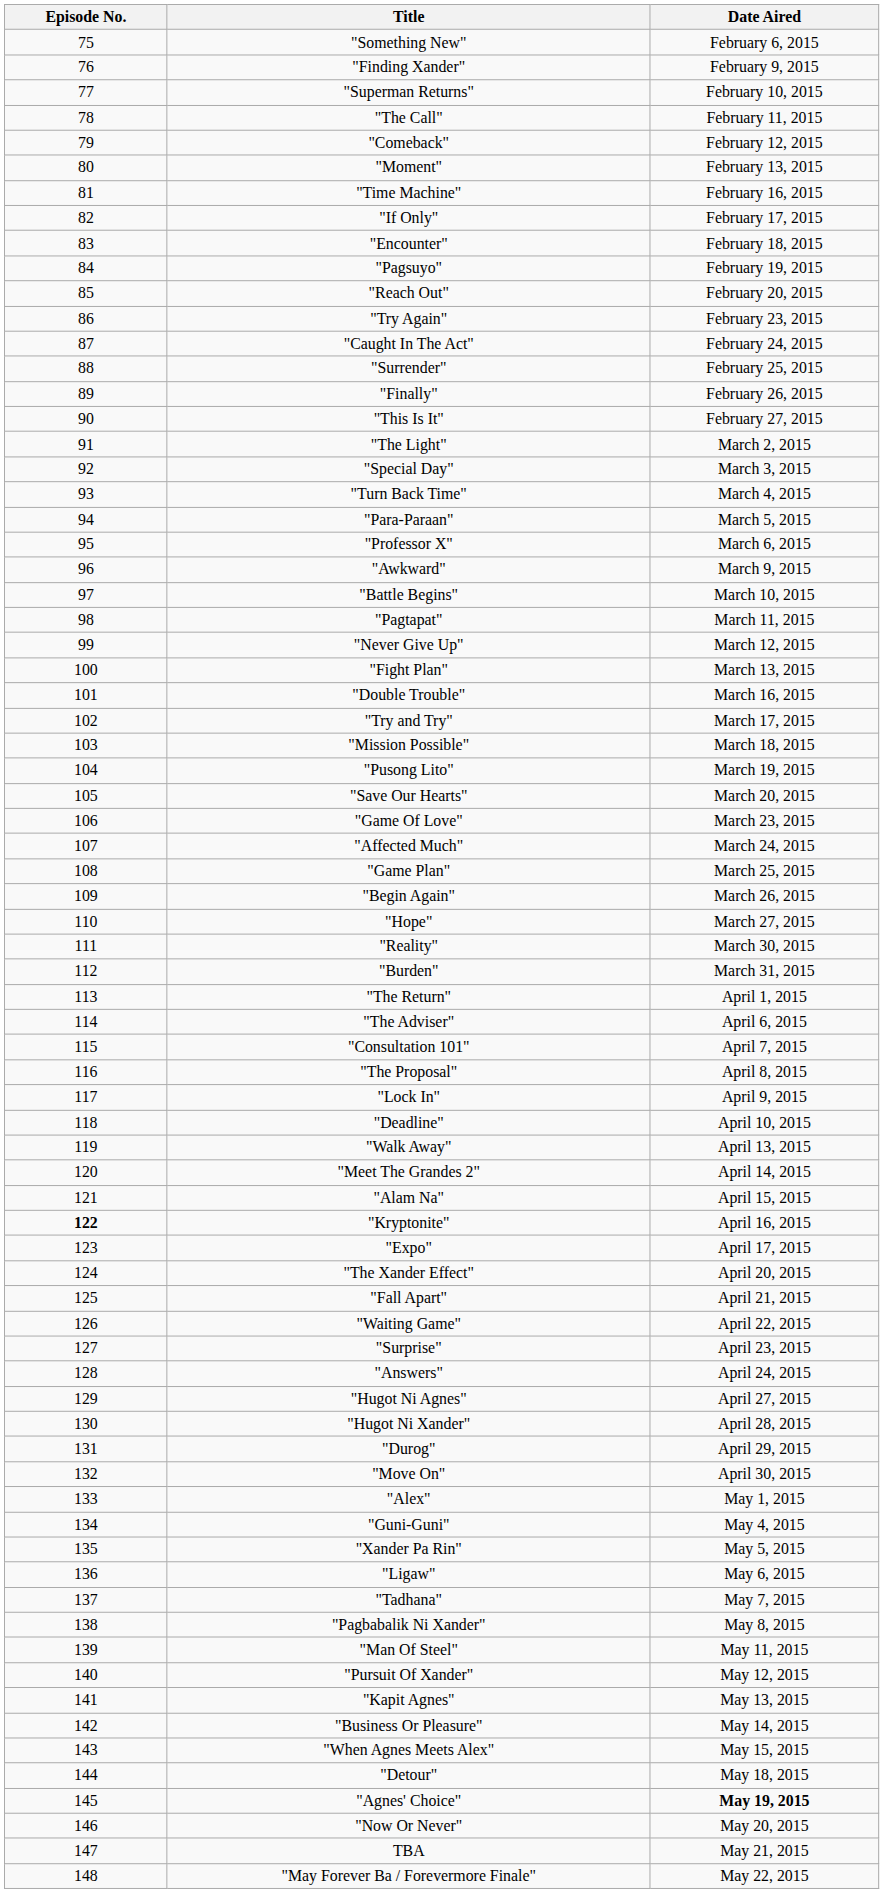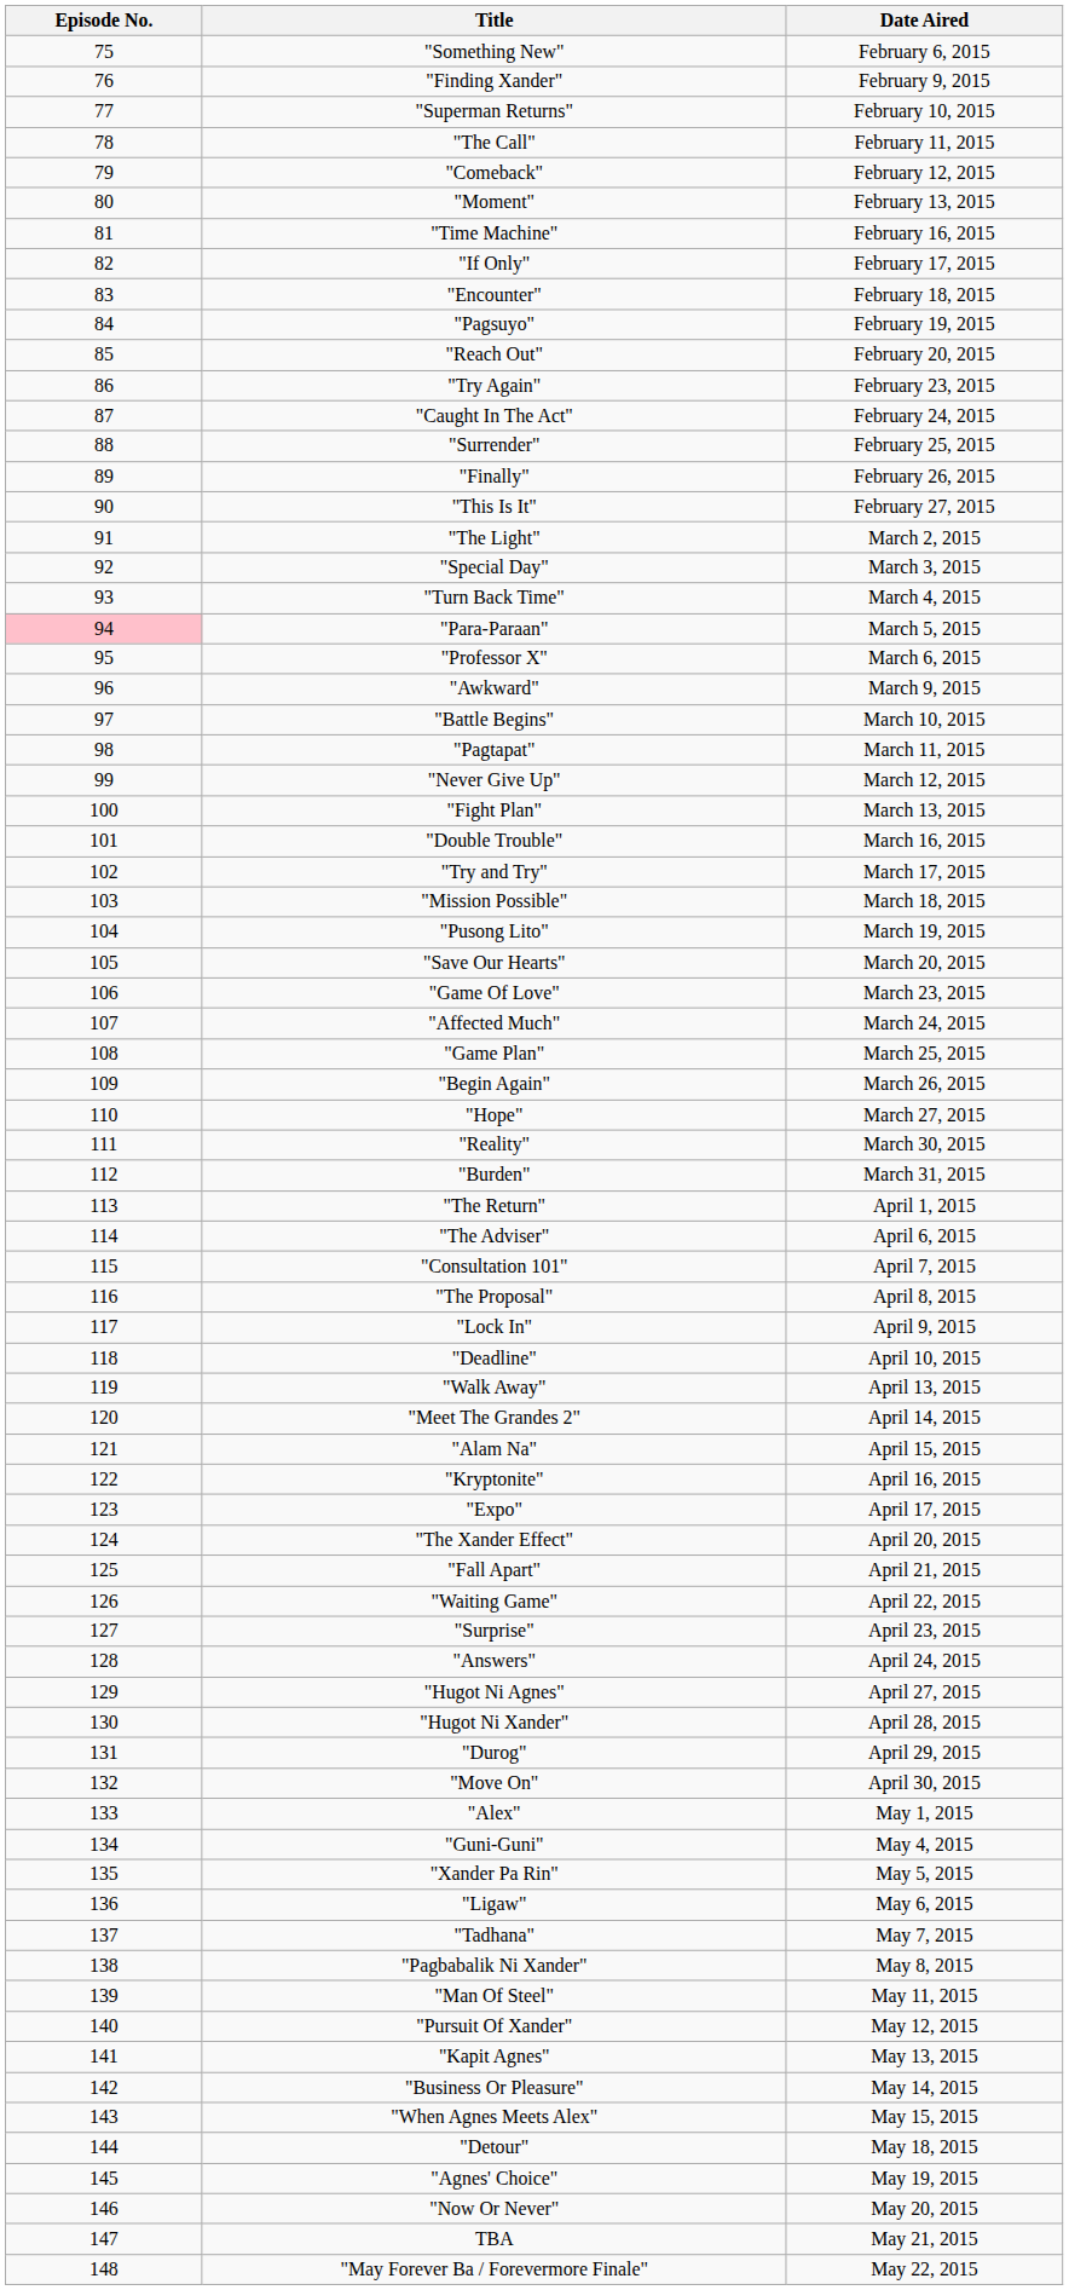"Para-Paraan" | Episode No.: no background -> pink background
"Kryptonite" | Episode No.: bold -> normal
"Agnes' Choice" | Date Aired: bold -> normal
